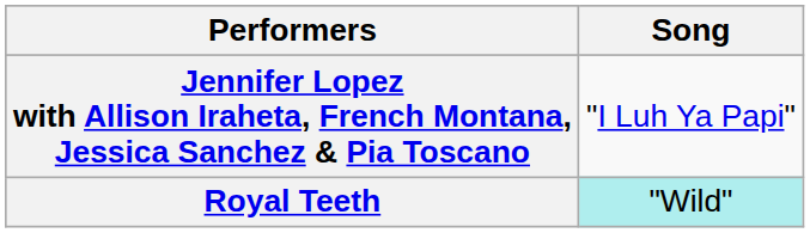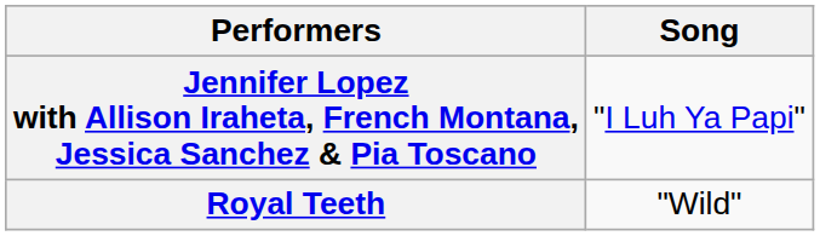Royal Teeth | Song: paleturquoise background -> no background
